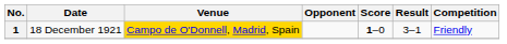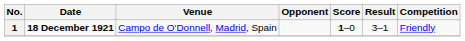1 | Date: normal -> bold
1 | Venue: gold background -> no background
